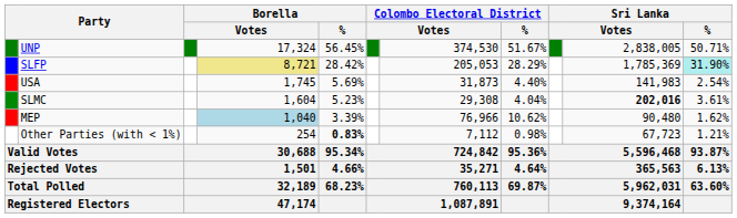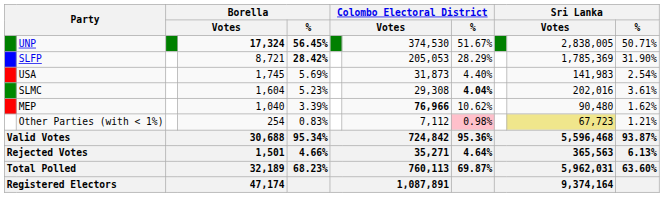UNP | column 4: normal -> bold
UNP | Borella / %: normal -> bold
SLFP | column 4: khaki background -> no background
SLFP | Borella / %: normal -> bold
SLFP | Sri Lanka / %: paleturquoise background -> no background
SLMC | Colombo Electoral District / %: normal -> bold
SLMC | column 10: bold -> normal
MEP | column 4: lightblue background -> no background
MEP | column 7: normal -> bold
Other Parties (with < 1%) | Borella / %: bold -> normal
Other Parties (with < 1%) | Colombo Electoral District / %: no background -> pink background
Other Parties (with < 1%) | column 10: no background -> khaki background
